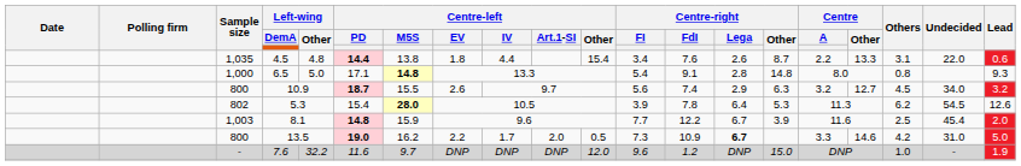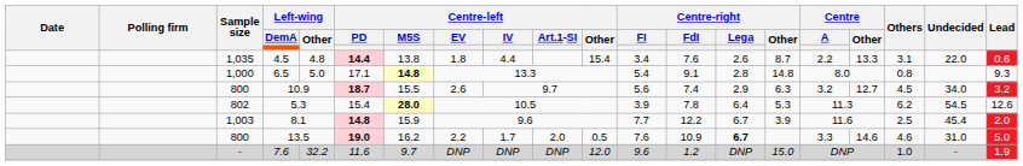13.5 | Centre-right / FI: 7.3 -> 7.6
13.5 | Others: 4.2 -> 4.6
